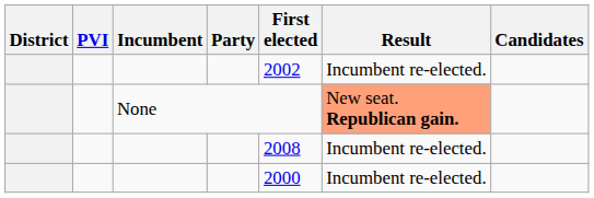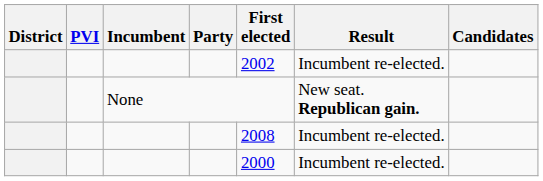None | Result: lightsalmon background -> no background
